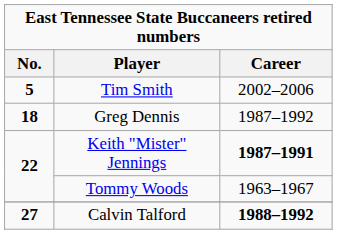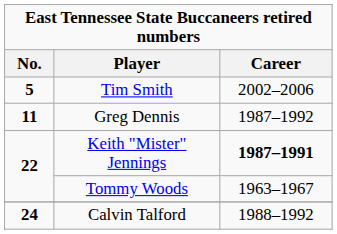Greg Dennis | No.: 18 -> 11
Calvin Talford | No.: 27 -> 24
Calvin Talford | Career: bold -> normal
